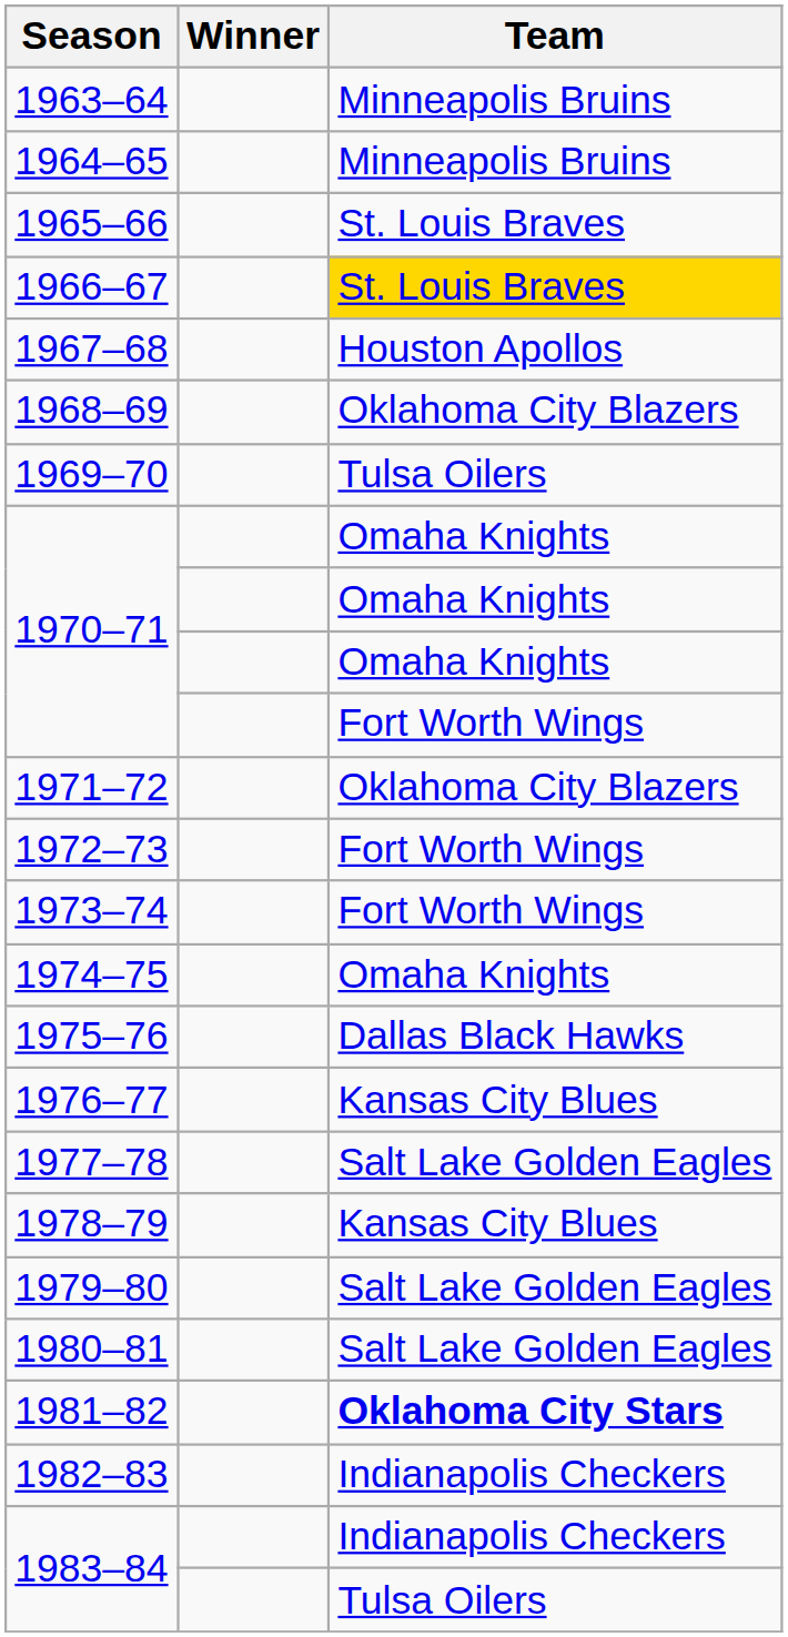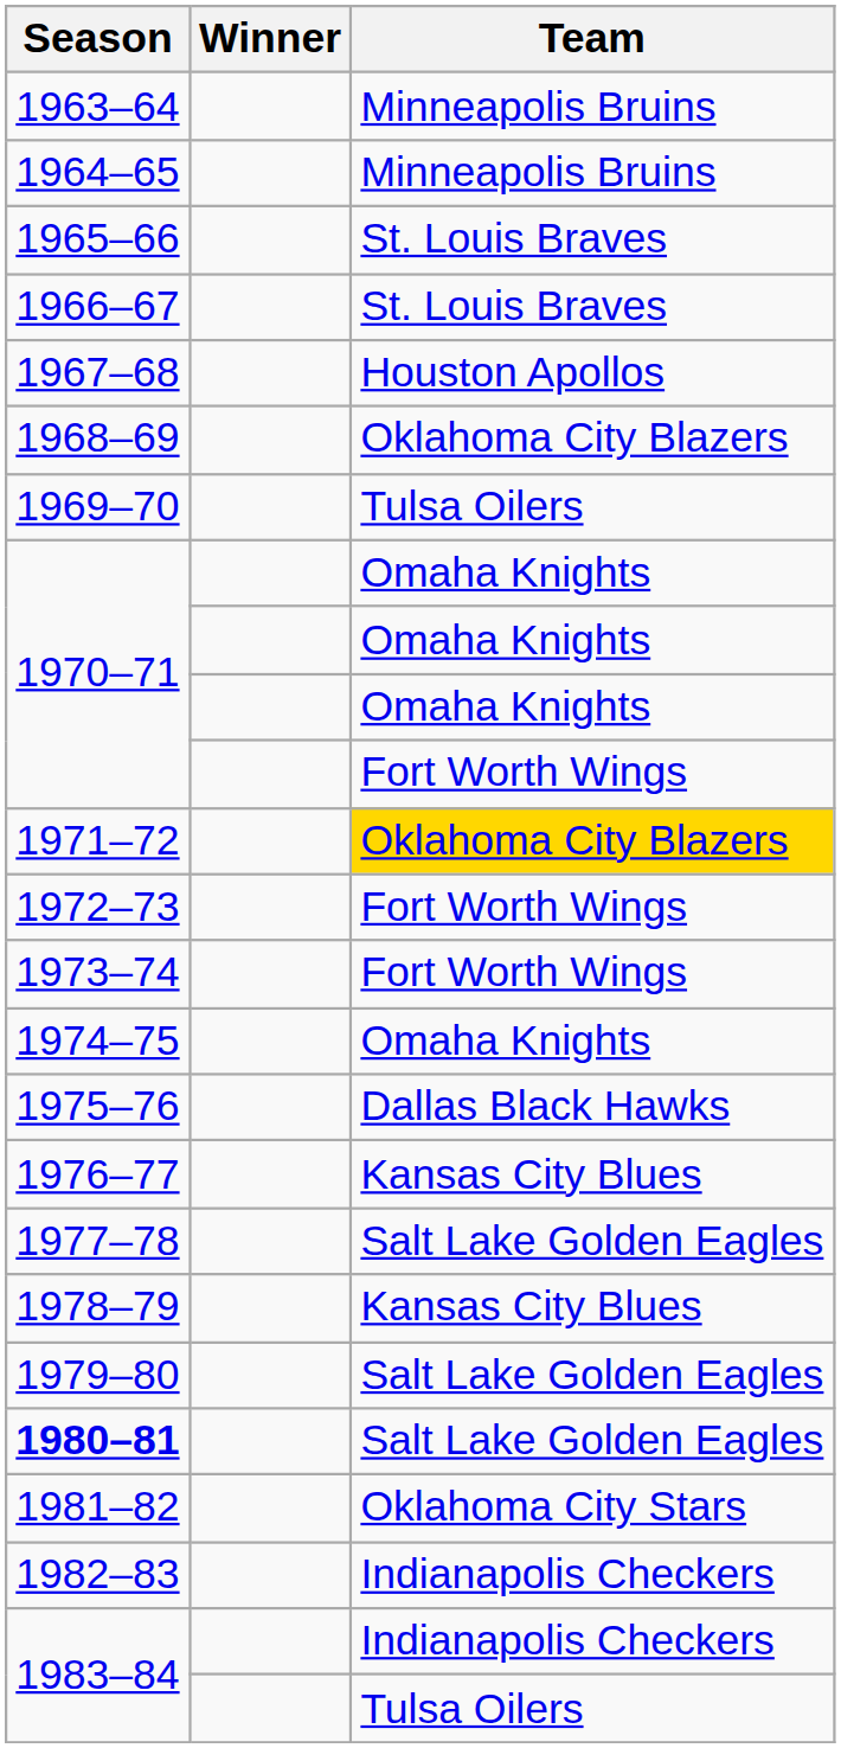1966–67 | Team: gold background -> no background
1971–72 | Team: no background -> gold background
1980–81 | Season: normal -> bold
1981–82 | Team: bold -> normal
